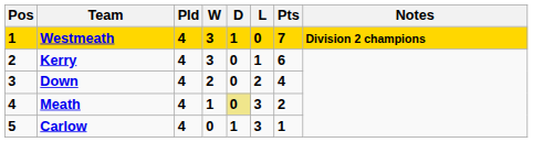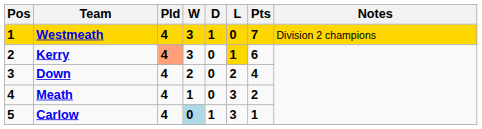Westmeath | Notes: bold -> normal
Kerry | Pld: no background -> lightsalmon background
Kerry | L: no background -> gold background
Meath | D: khaki background -> no background
Carlow | W: no background -> lightblue background
